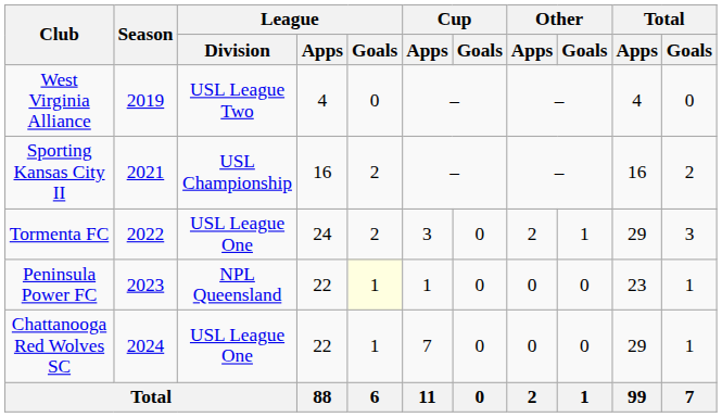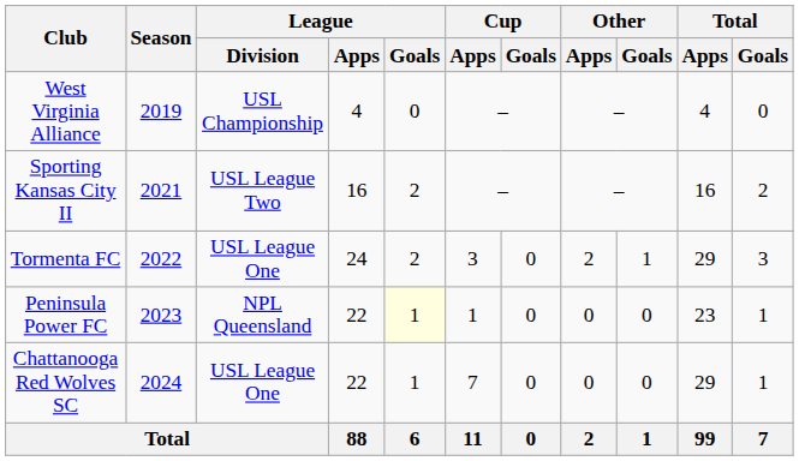West Virginia Alliance | League / Division: USL League Two -> USL Championship
Sporting Kansas City II | League / Division: USL Championship -> USL League Two
